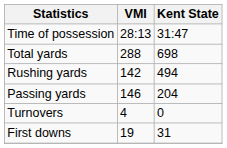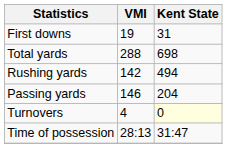rows swapped: First downs <-> Time of possession
Turnovers | Kent State: no background -> lightyellow background
